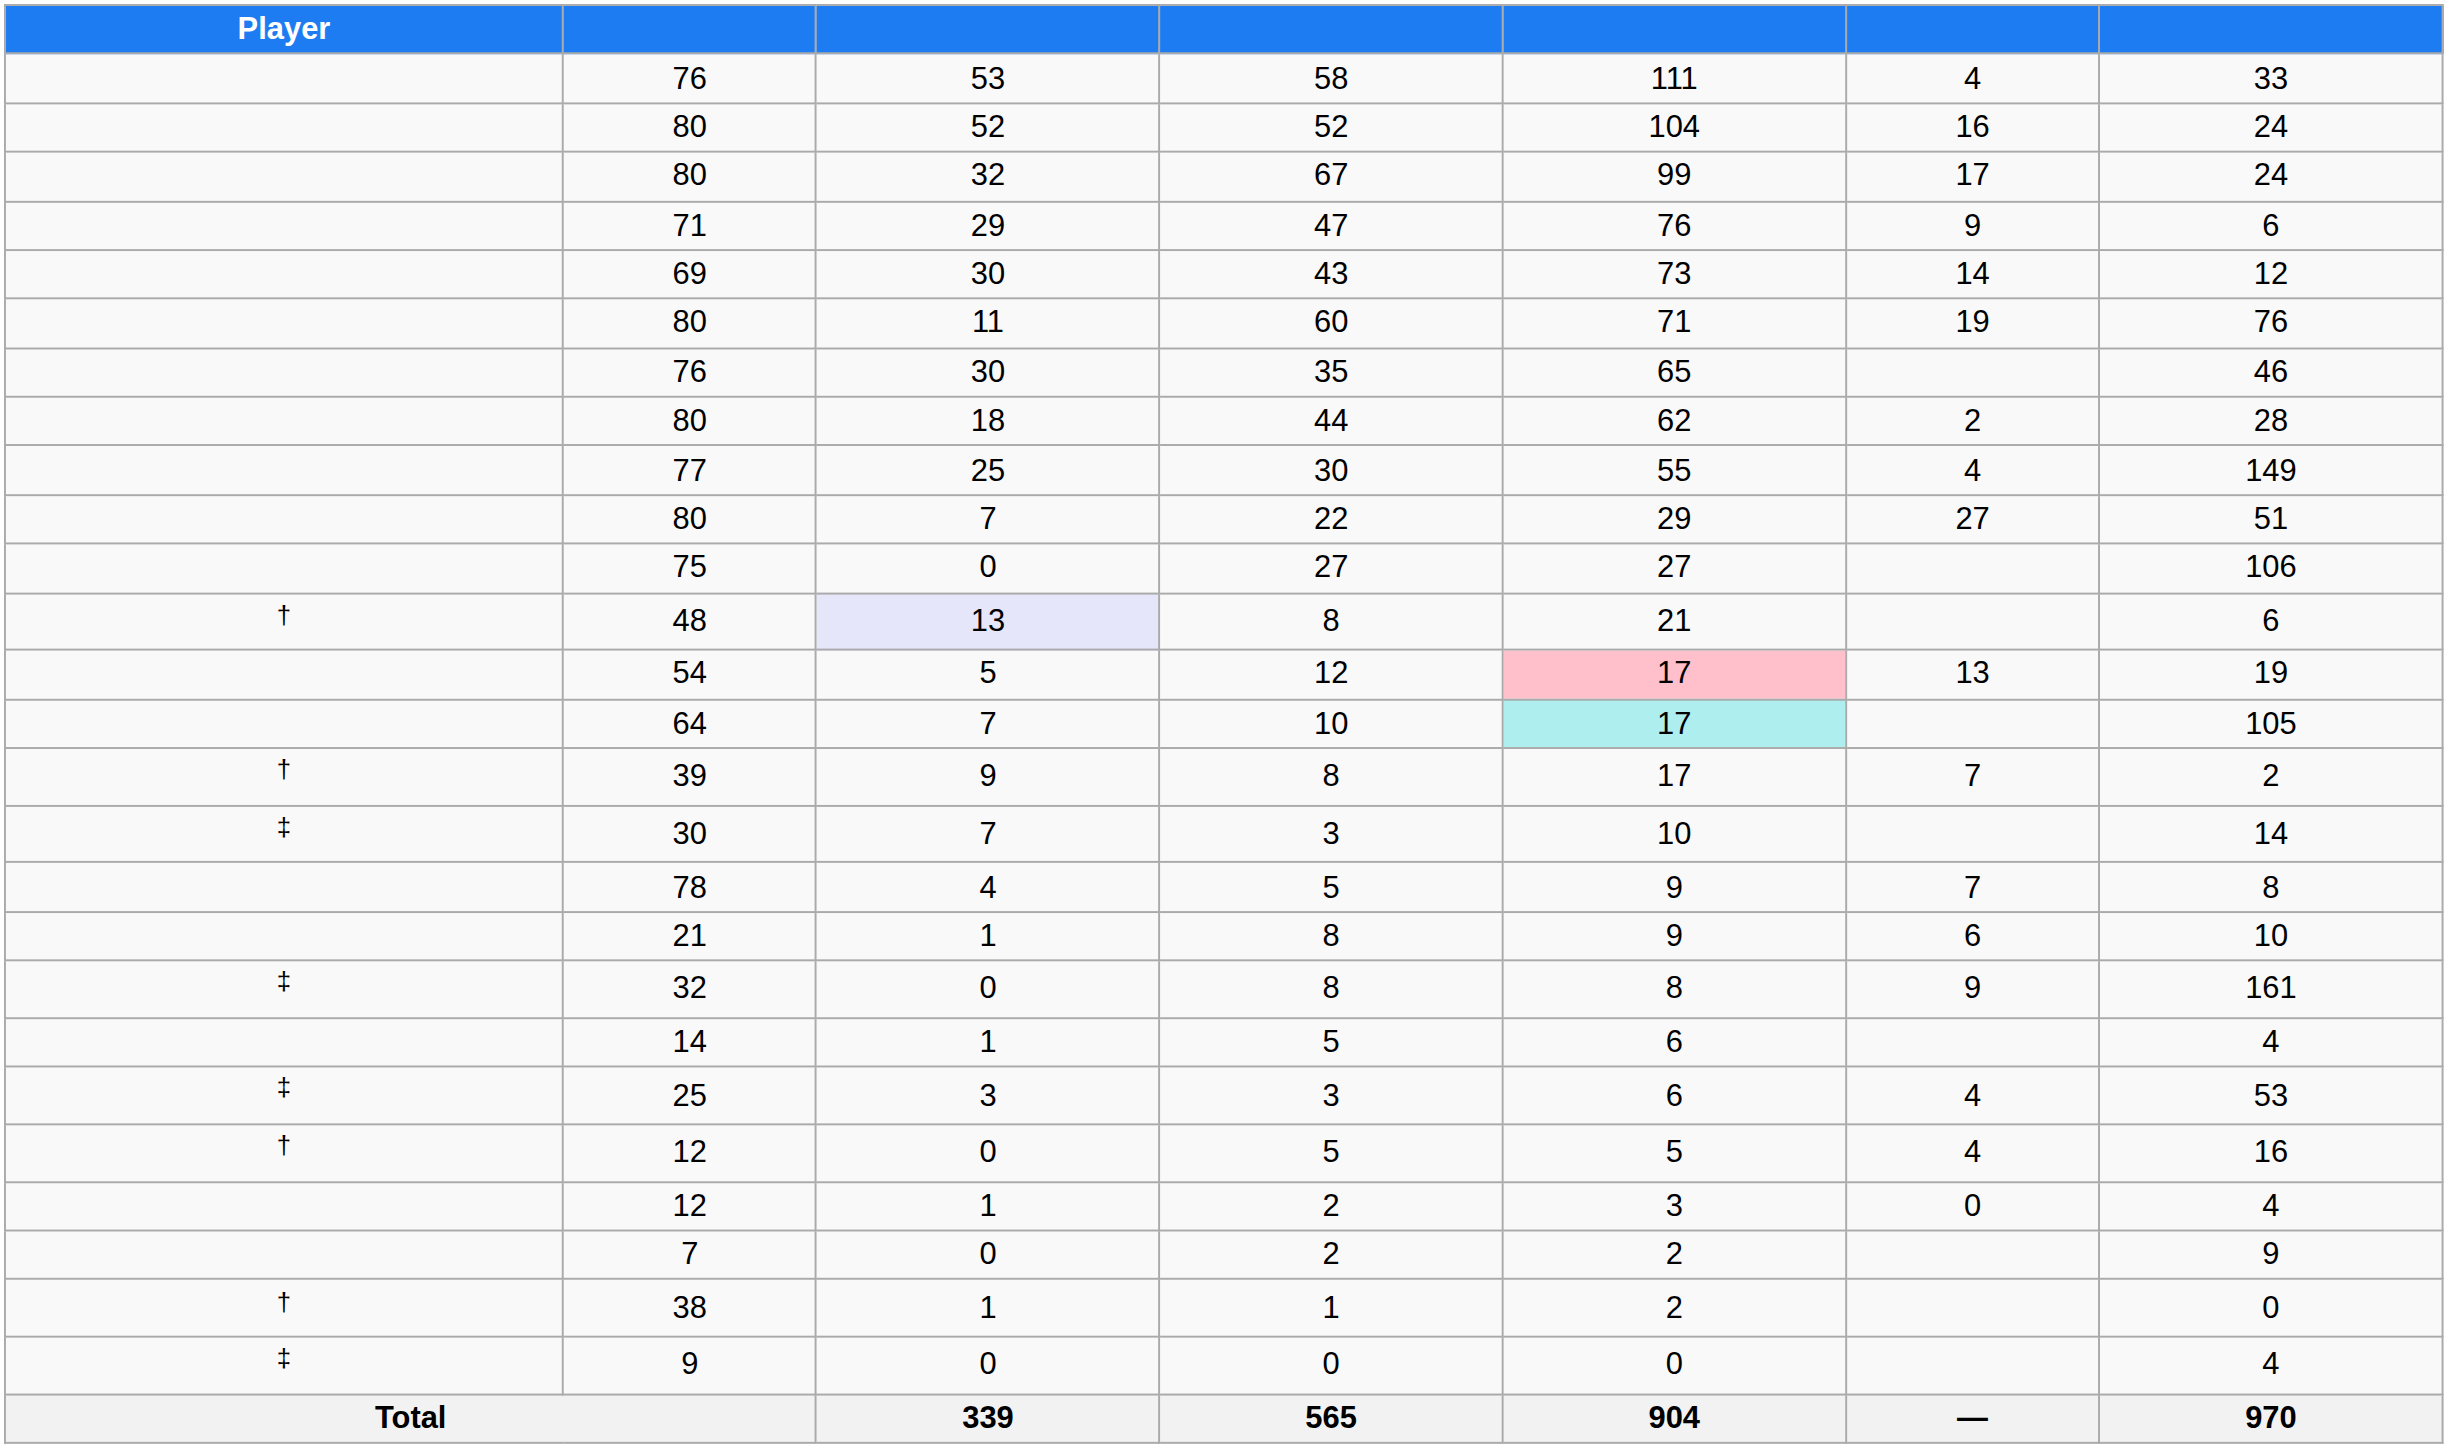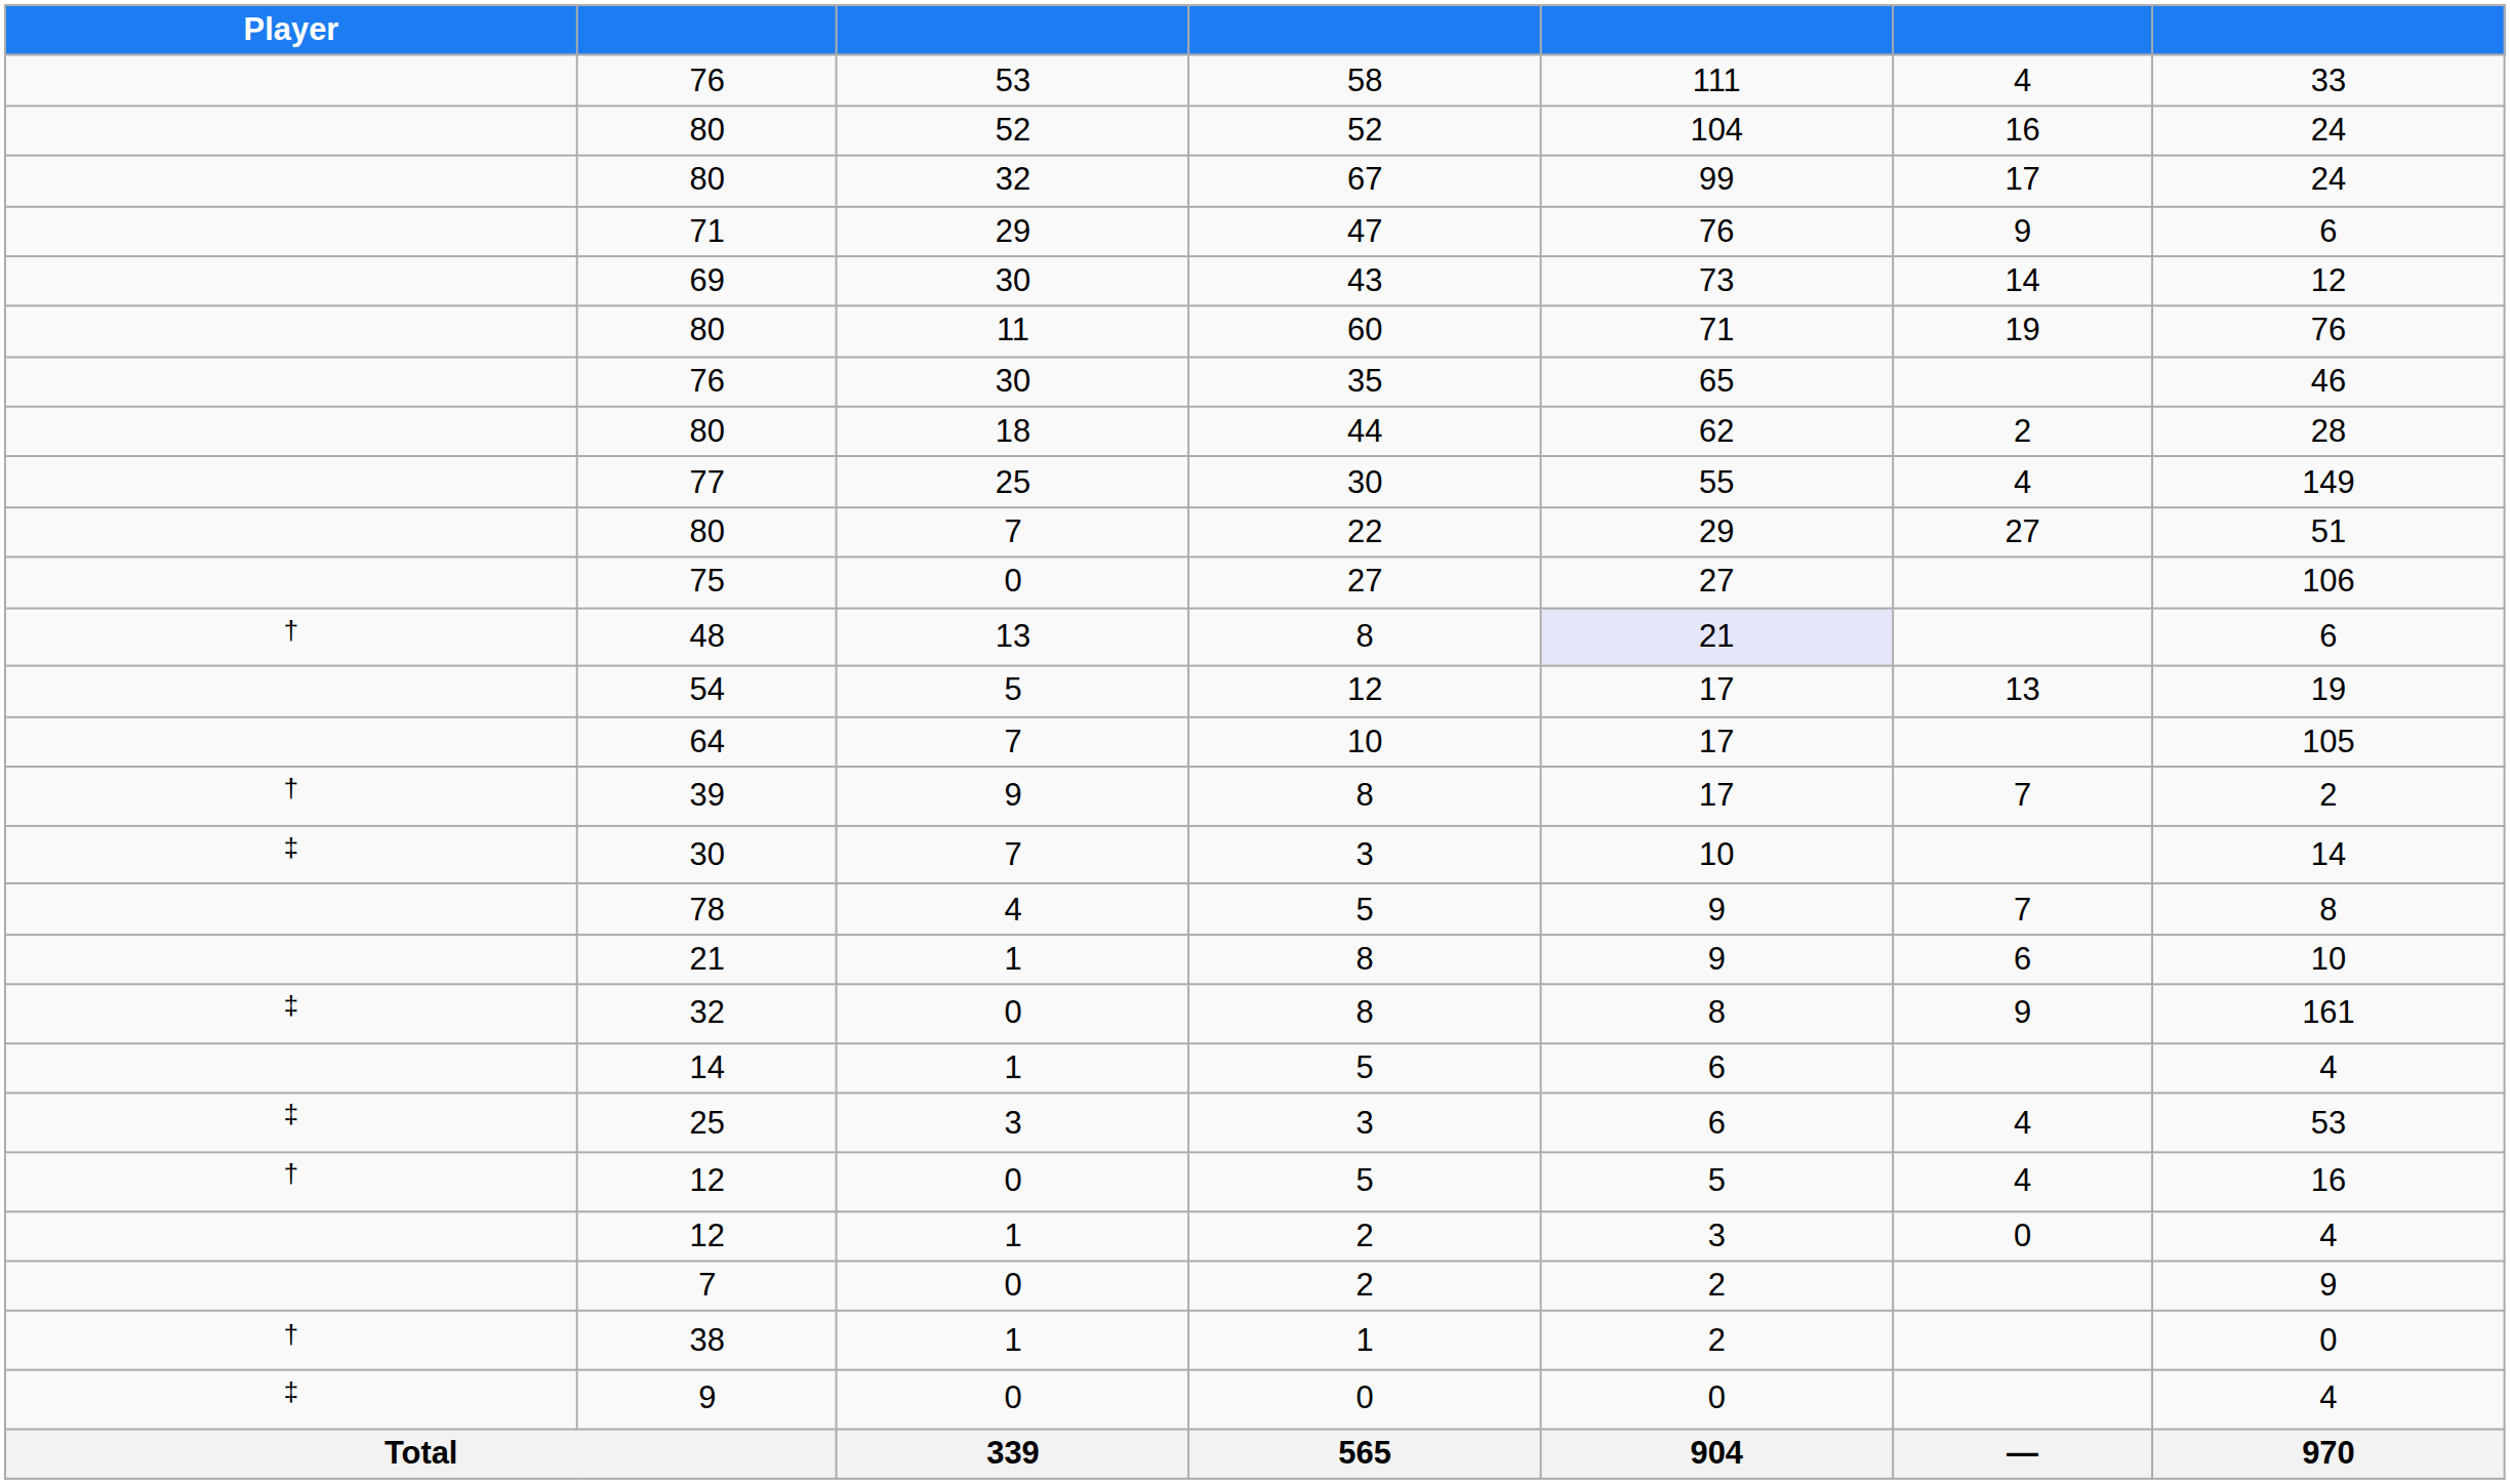48 | column 3: lavender background -> no background
48 | column 5: no background -> lavender background
54 | column 5: pink background -> no background
64 | column 5: paleturquoise background -> no background
